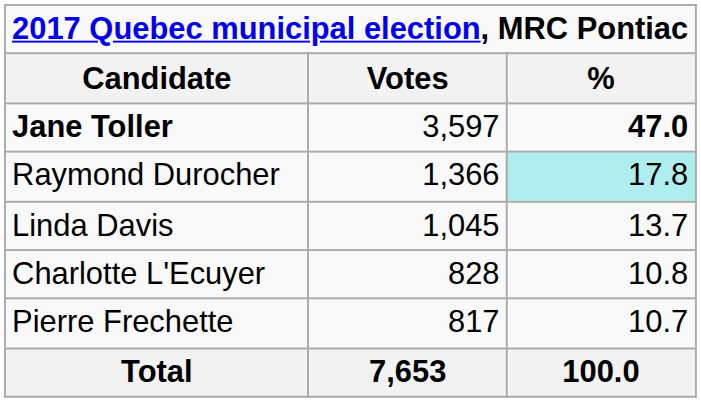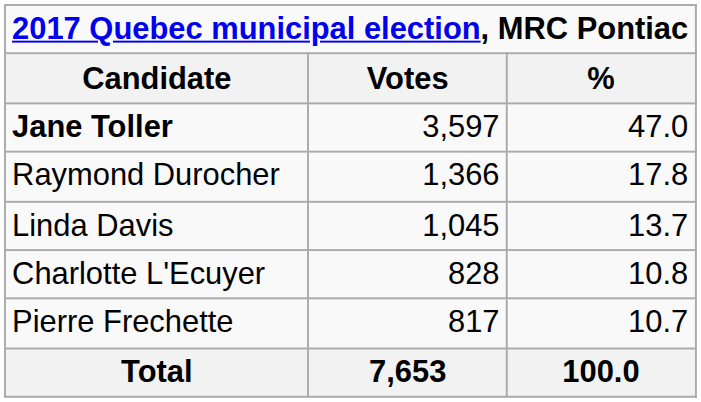Jane Toller | %: bold -> normal
Raymond Durocher | %: paleturquoise background -> no background
